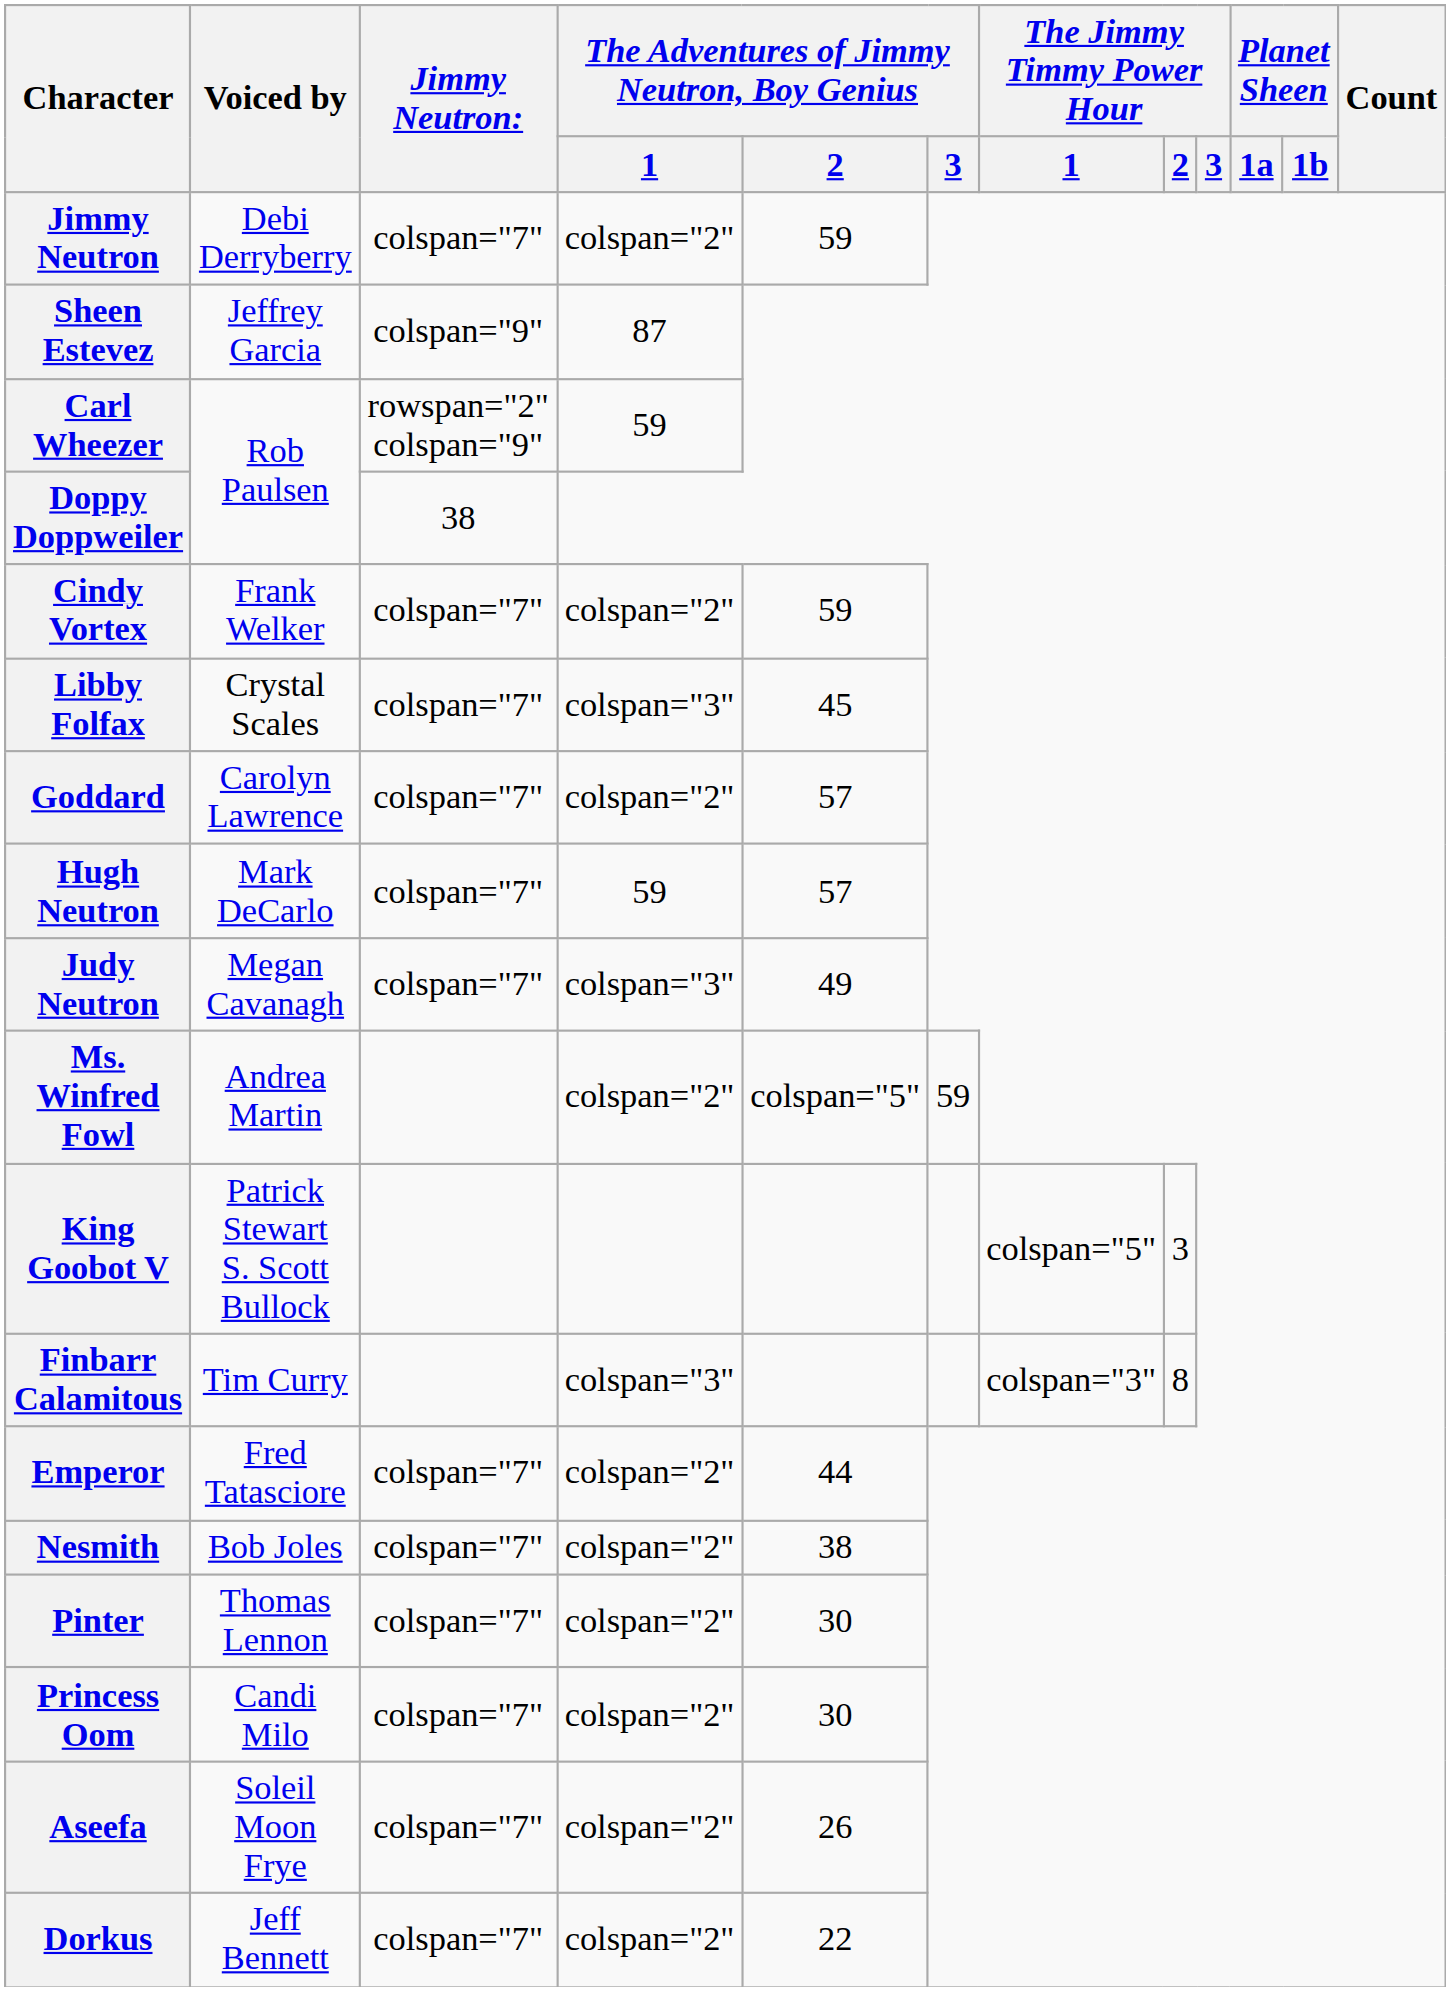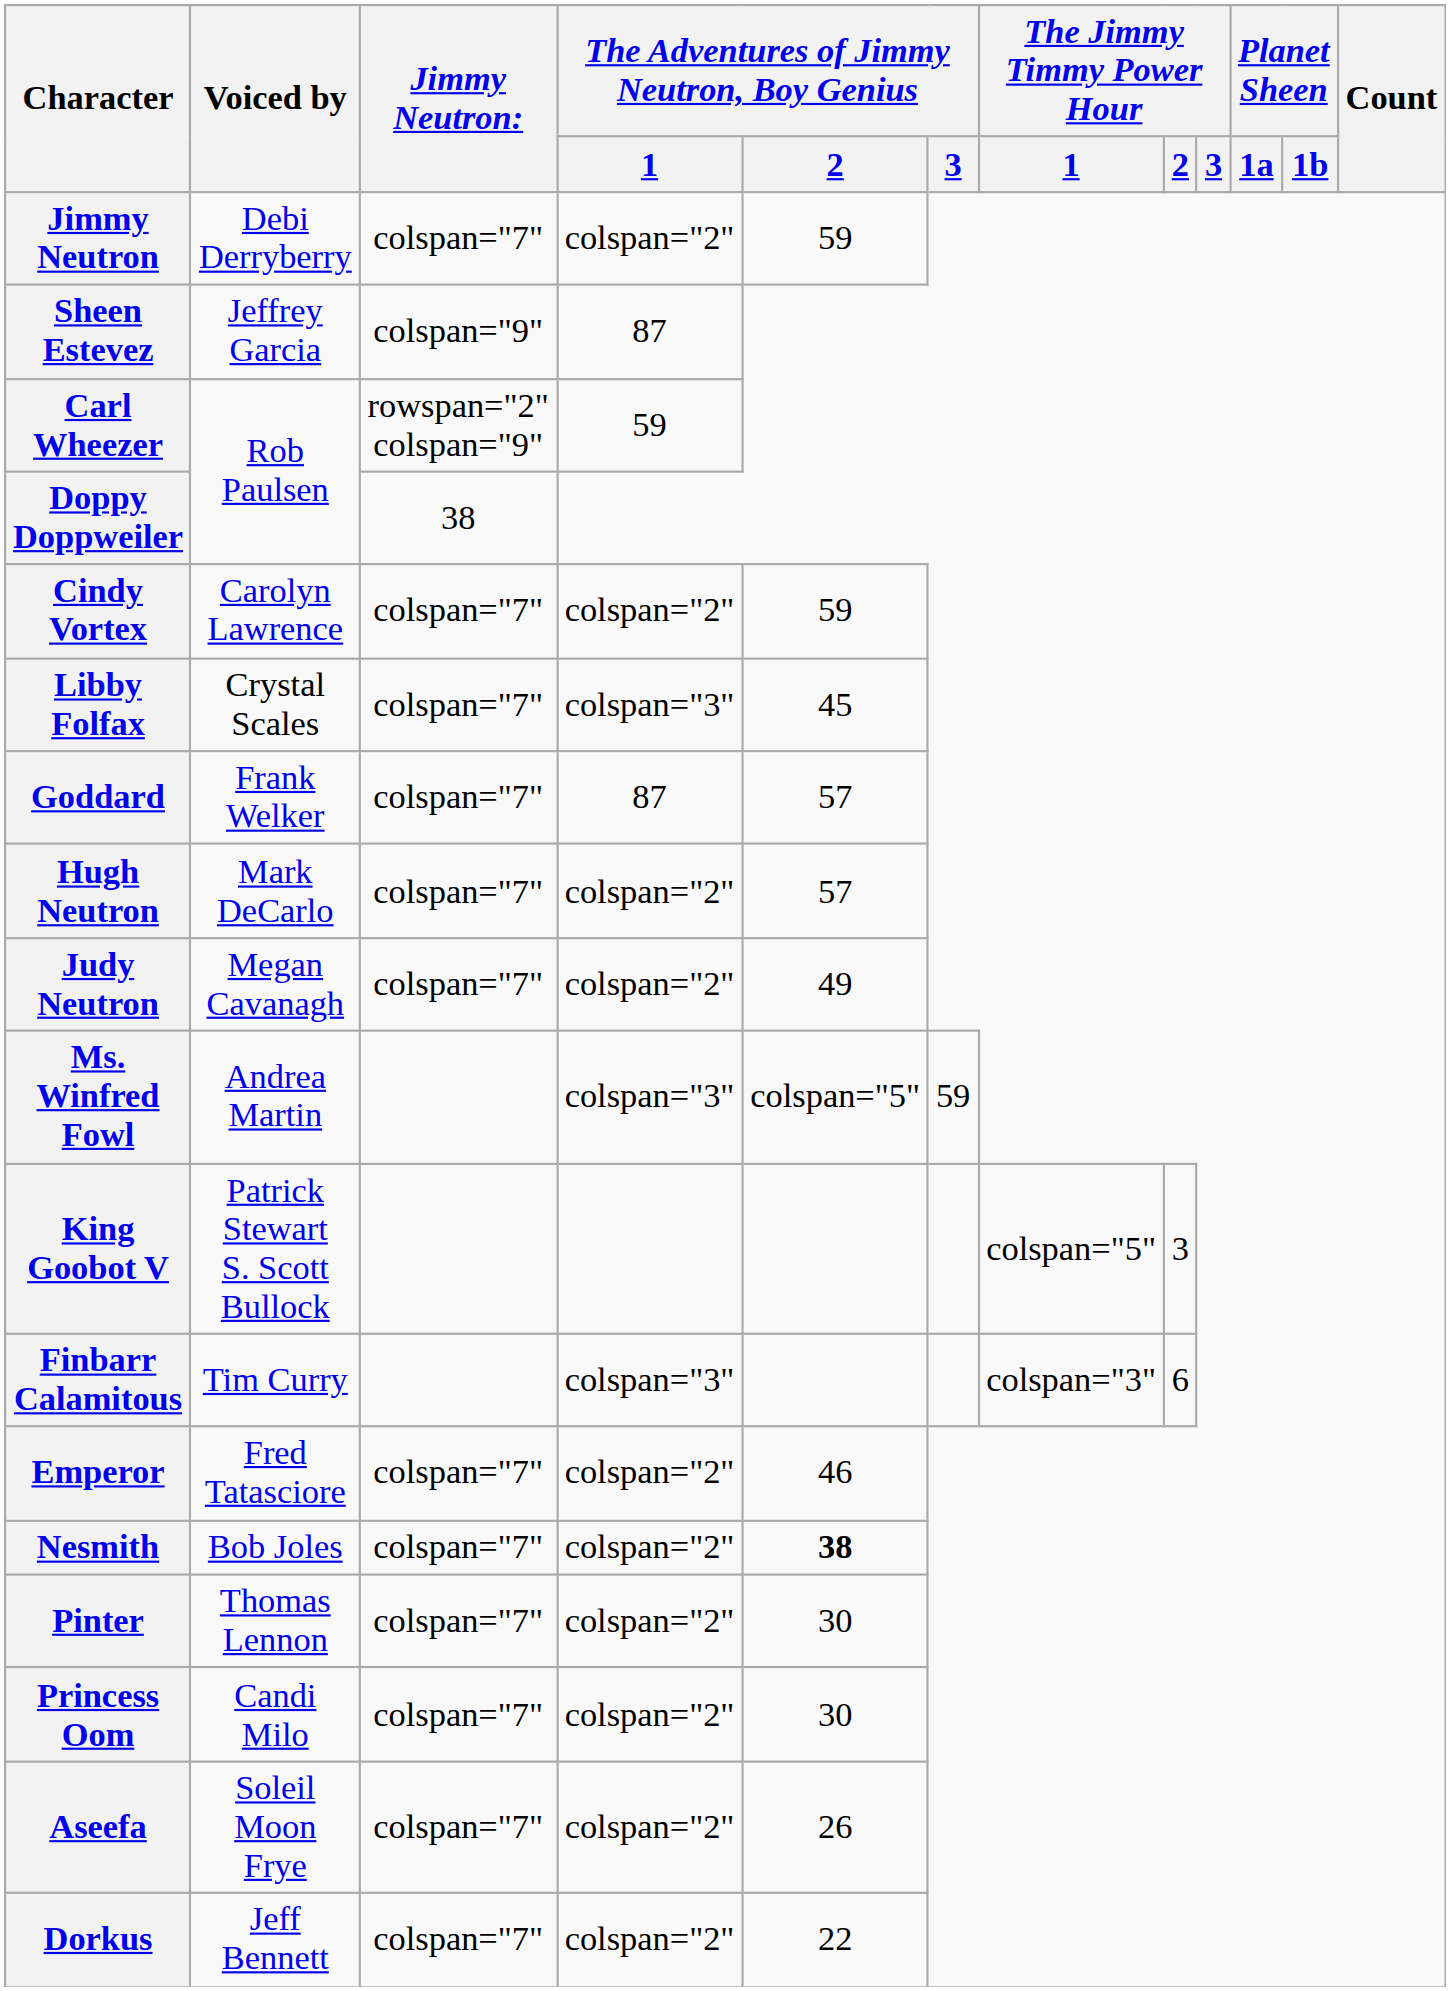Cindy Vortex | Voiced by: Frank Welker -> Carolyn Lawrence
Goddard | Voiced by: Carolyn Lawrence -> Frank Welker
Goddard | The Adventures of Jimmy Neutron, Boy Genius / 1: colspan="2" -> 87
Hugh Neutron | The Adventures of Jimmy Neutron, Boy Genius / 1: 59 -> colspan="2"
Judy Neutron | The Adventures of Jimmy Neutron, Boy Genius / 1: colspan="3" -> colspan="2"
Ms. Winfred Fowl | The Adventures of Jimmy Neutron, Boy Genius / 1: colspan="2" -> colspan="3"
Finbarr Calamitous | The Jimmy Timmy Power Hour / 2: 8 -> 6
Emperor | The Adventures of Jimmy Neutron, Boy Genius / 2: 44 -> 46
Nesmith | The Adventures of Jimmy Neutron, Boy Genius / 2: normal -> bold
